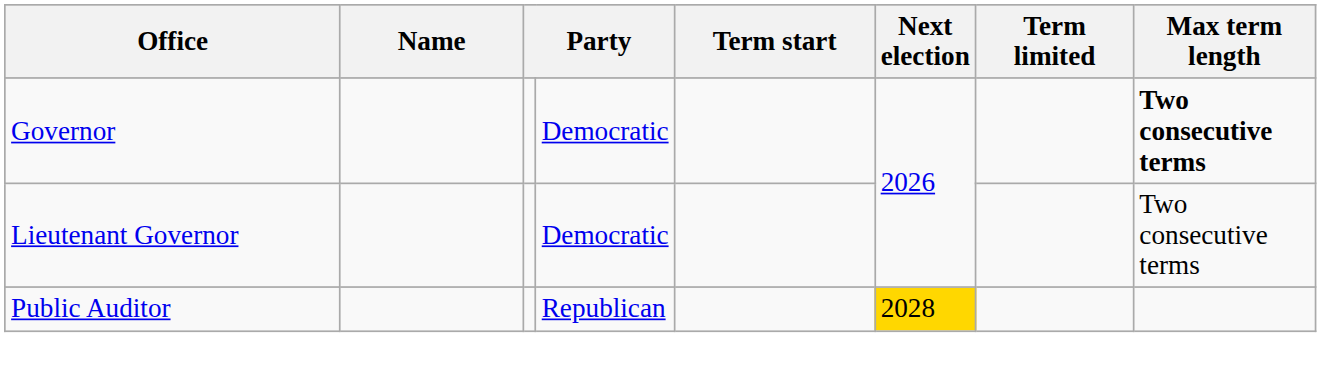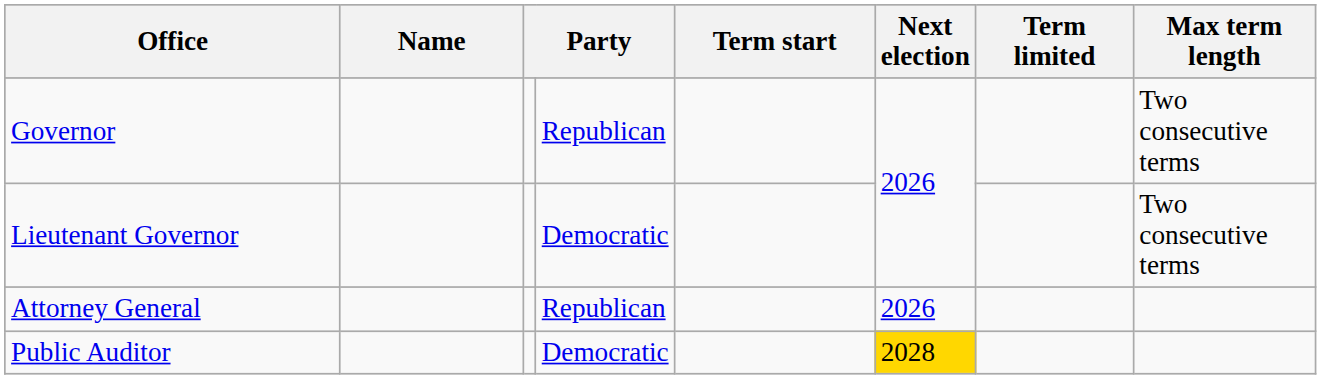Governor | column 4: Democratic -> Republican
Governor | Max term length: bold -> normal
+ row: Attorney General | Republican | 2026
Public Auditor | column 4: Republican -> Democratic
